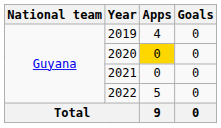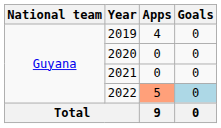2020 | Apps: gold background -> no background
2022 | Apps: no background -> lightsalmon background
2022 | Goals: no background -> lightblue background
